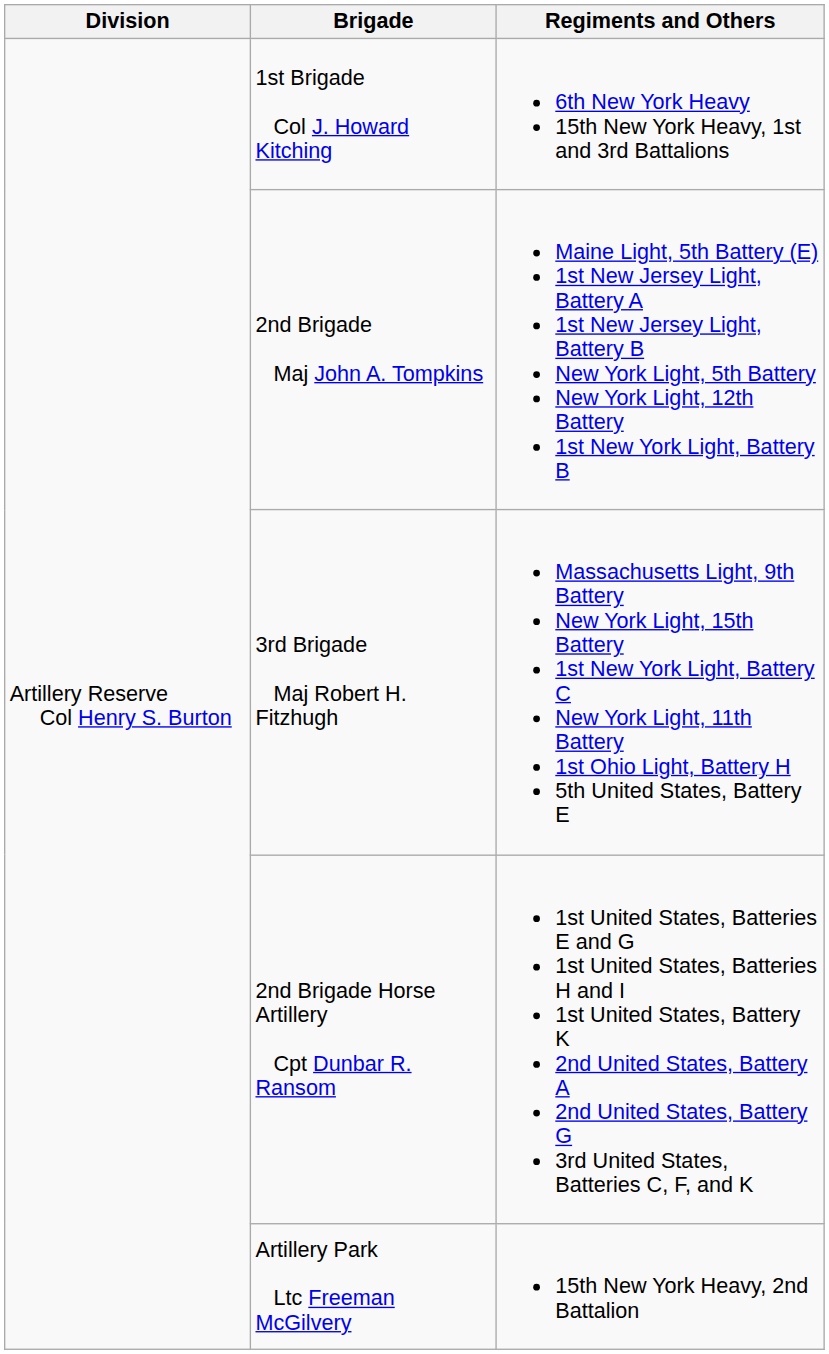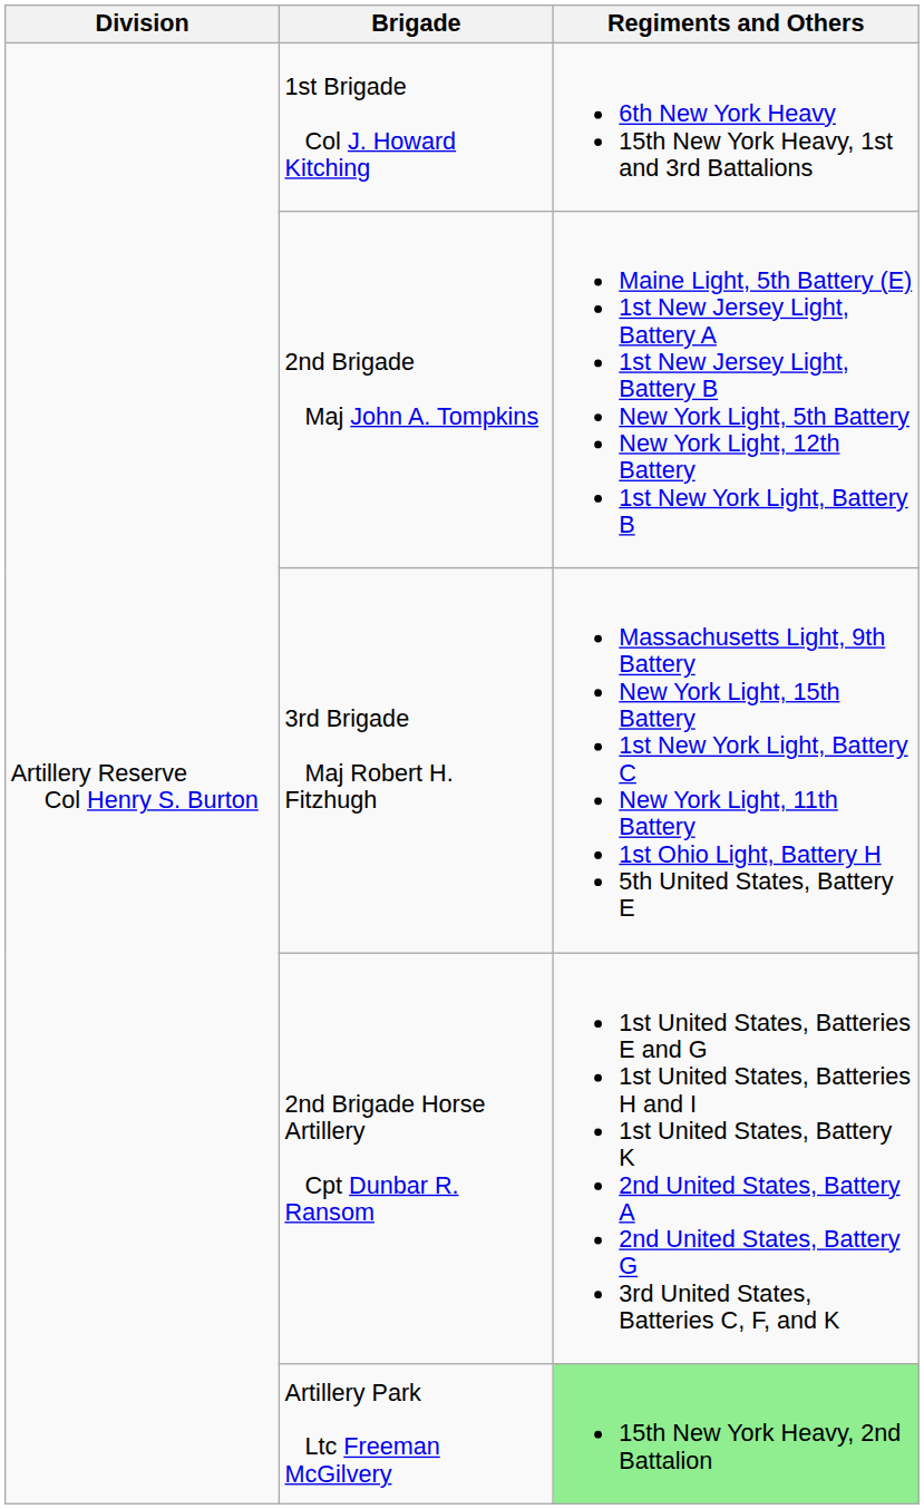Artillery Park Ltc Freeman McGilvery | Regiments and Others: no background -> lightgreen background
